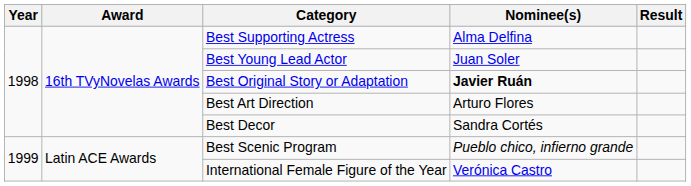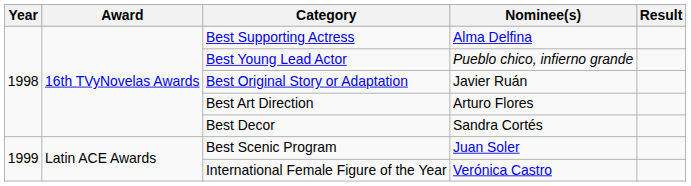Best Young Lead Actor | Nominee(s): Juan Soler -> Pueblo chico, infierno grande
Best Original Story or Adaptation | Nominee(s): bold -> normal
Best Scenic Program | Nominee(s): Pueblo chico, infierno grande -> Juan Soler
